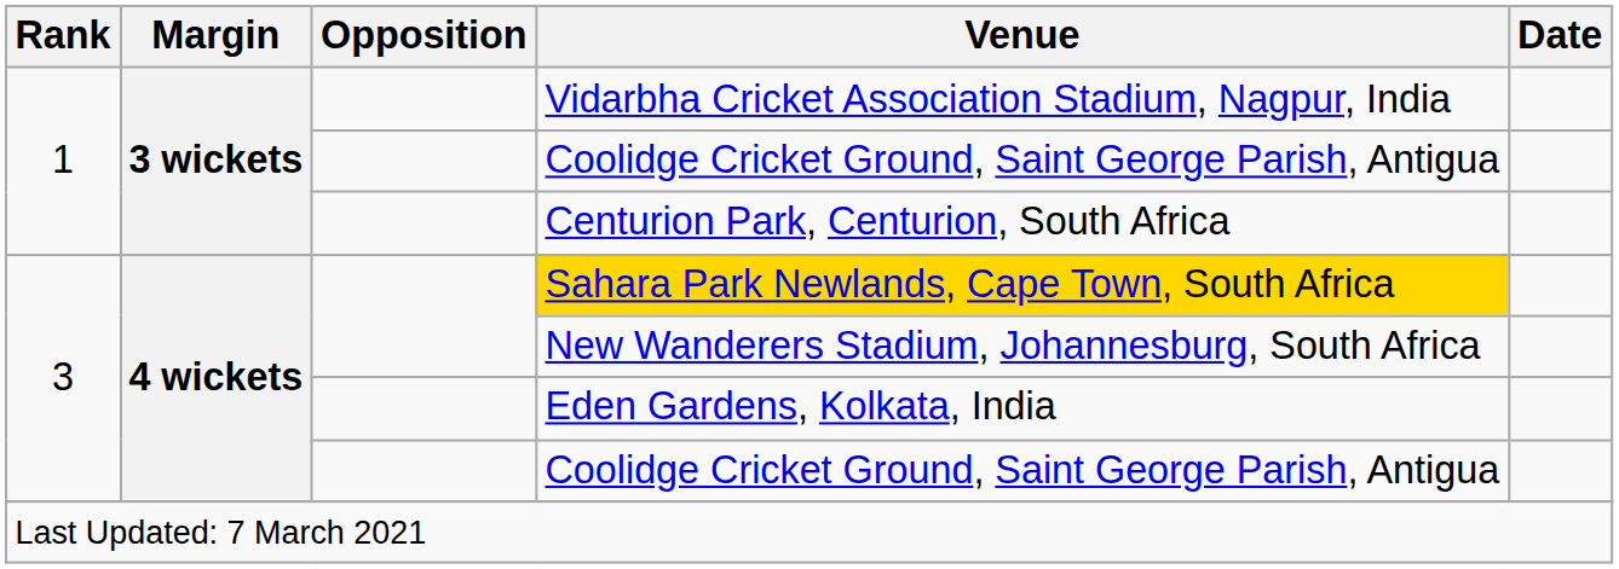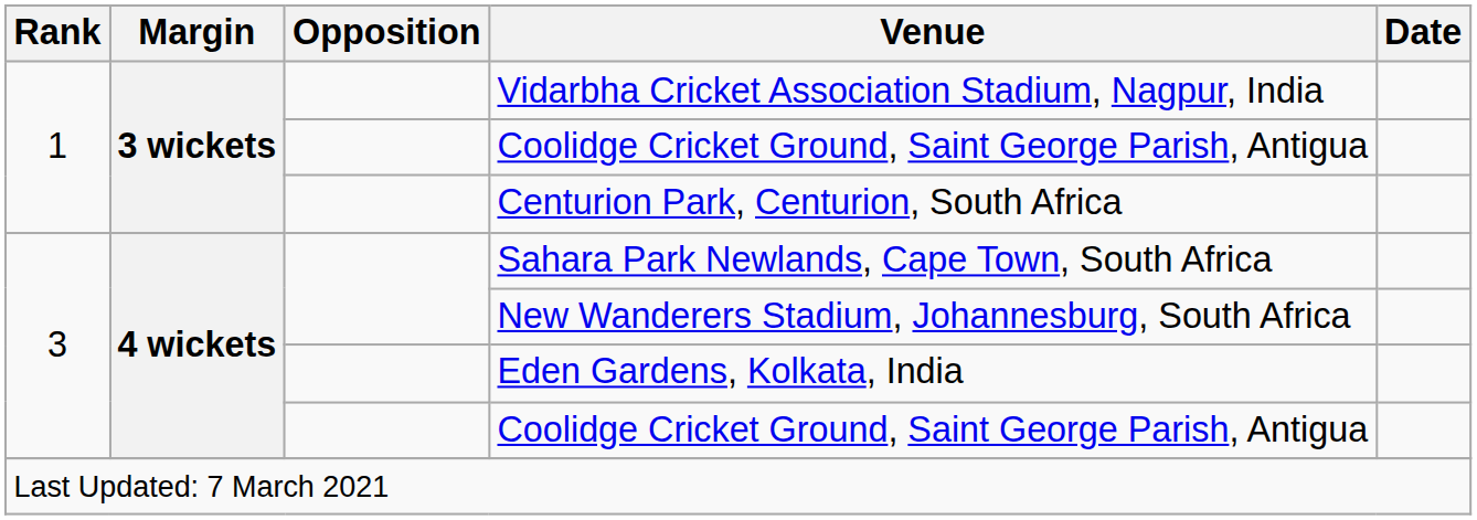Sahara Park Newlands, Cape Town, South Africa | Venue: gold background -> no background
